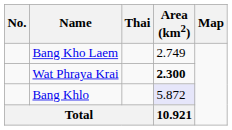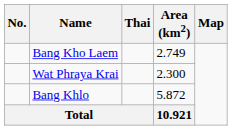Wat Phraya Krai | Area (km2): bold -> normal
Bang Khlo | Area (km2): lavender background -> no background
